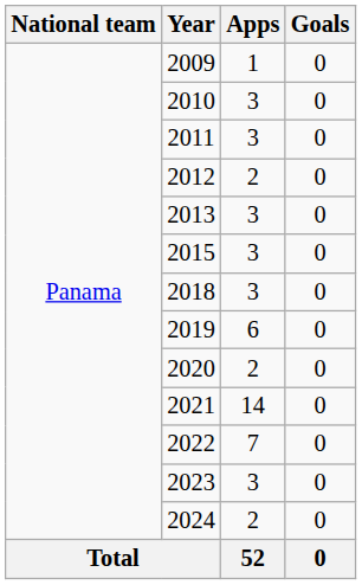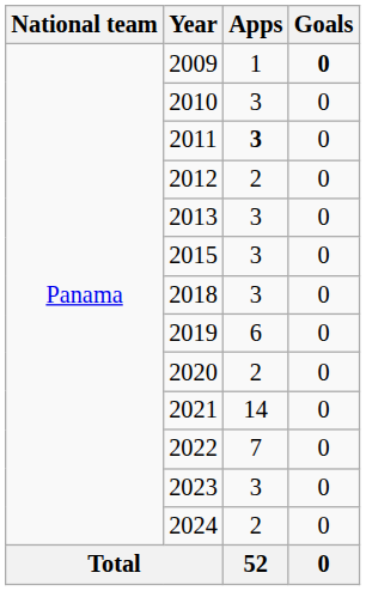2009 | Goals: normal -> bold
2011 | Apps: normal -> bold
